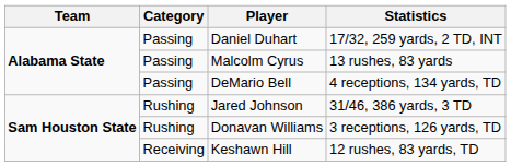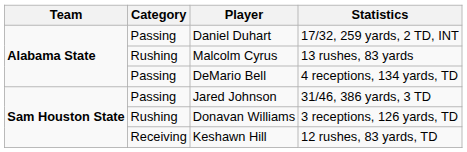Malcolm Cyrus | Category: Passing -> Rushing
Jared Johnson | Category: Rushing -> Passing
